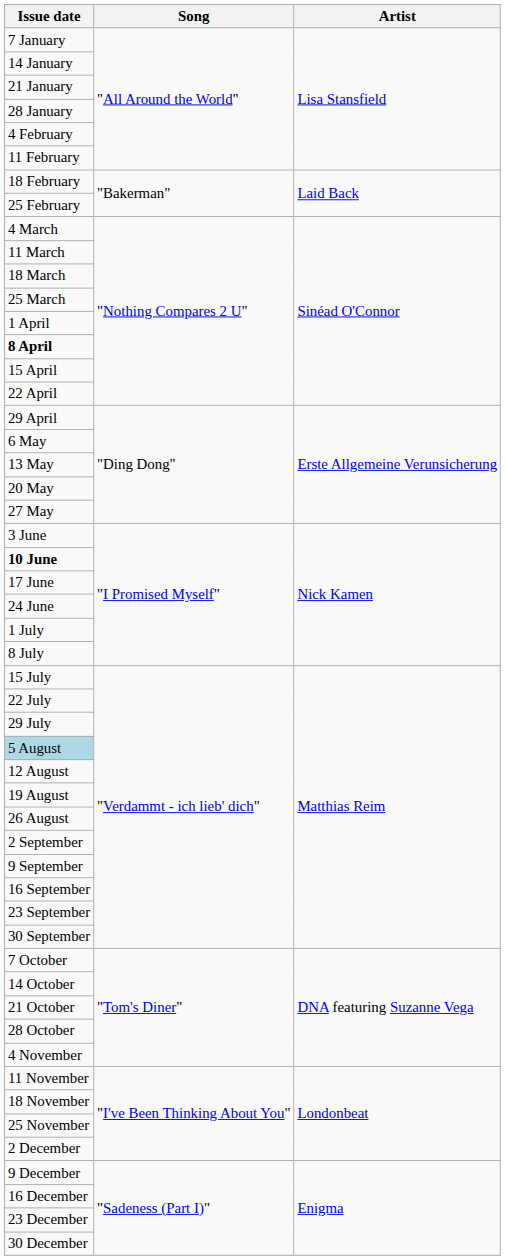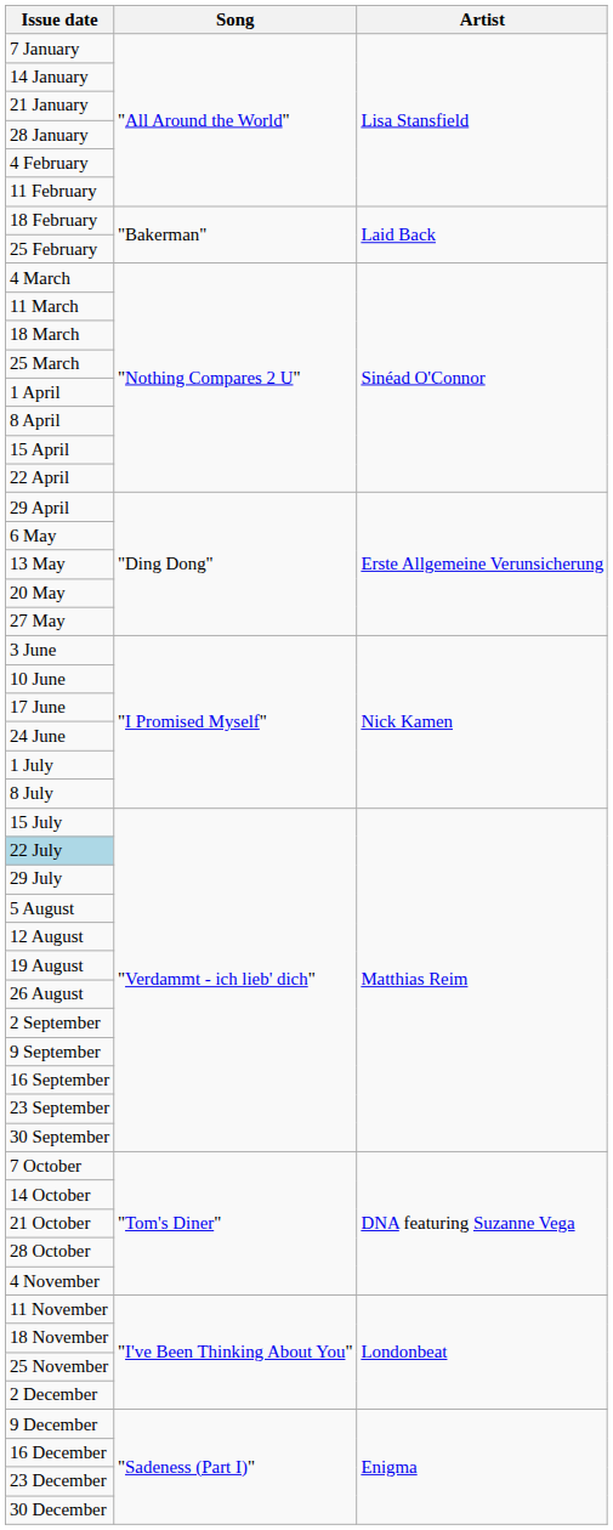8 April | Issue date: bold -> normal
10 June | Issue date: bold -> normal
22 July | Issue date: no background -> lightblue background
5 August | Issue date: lightblue background -> no background
